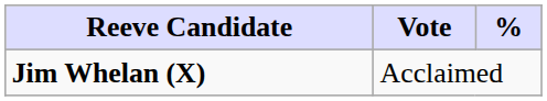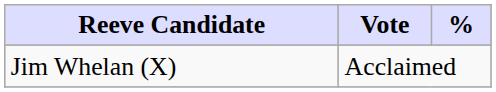Jim Whelan (X) | Reeve Candidate: bold -> normal
